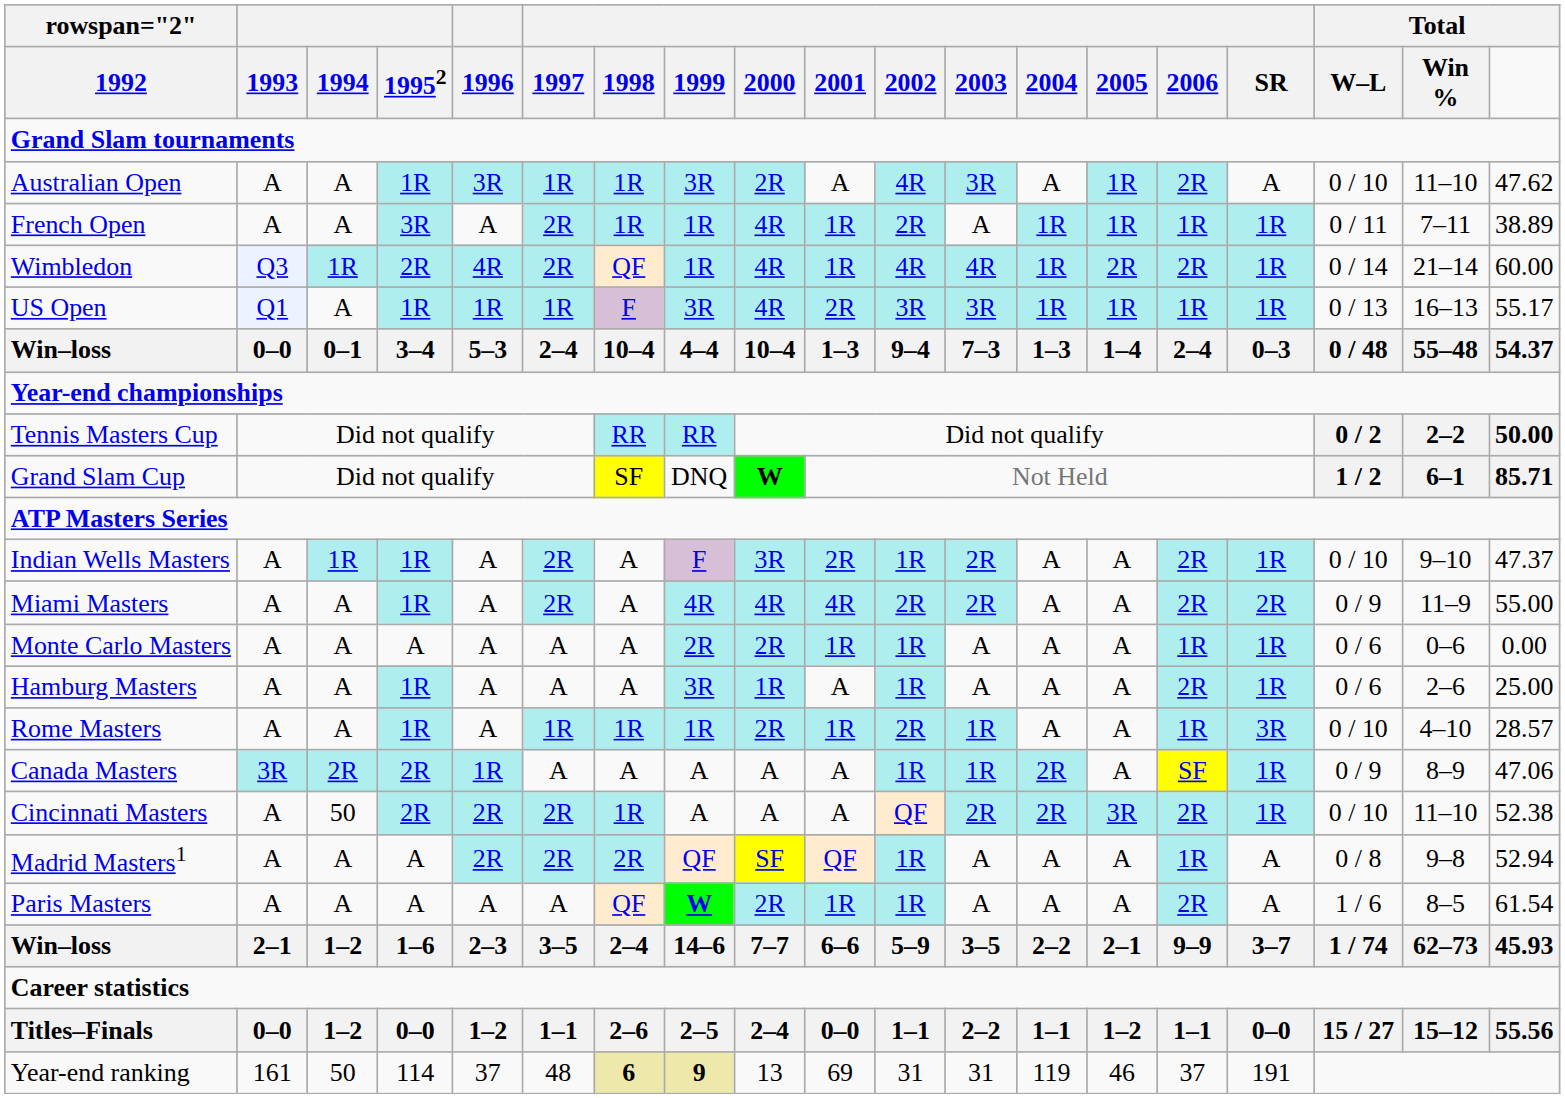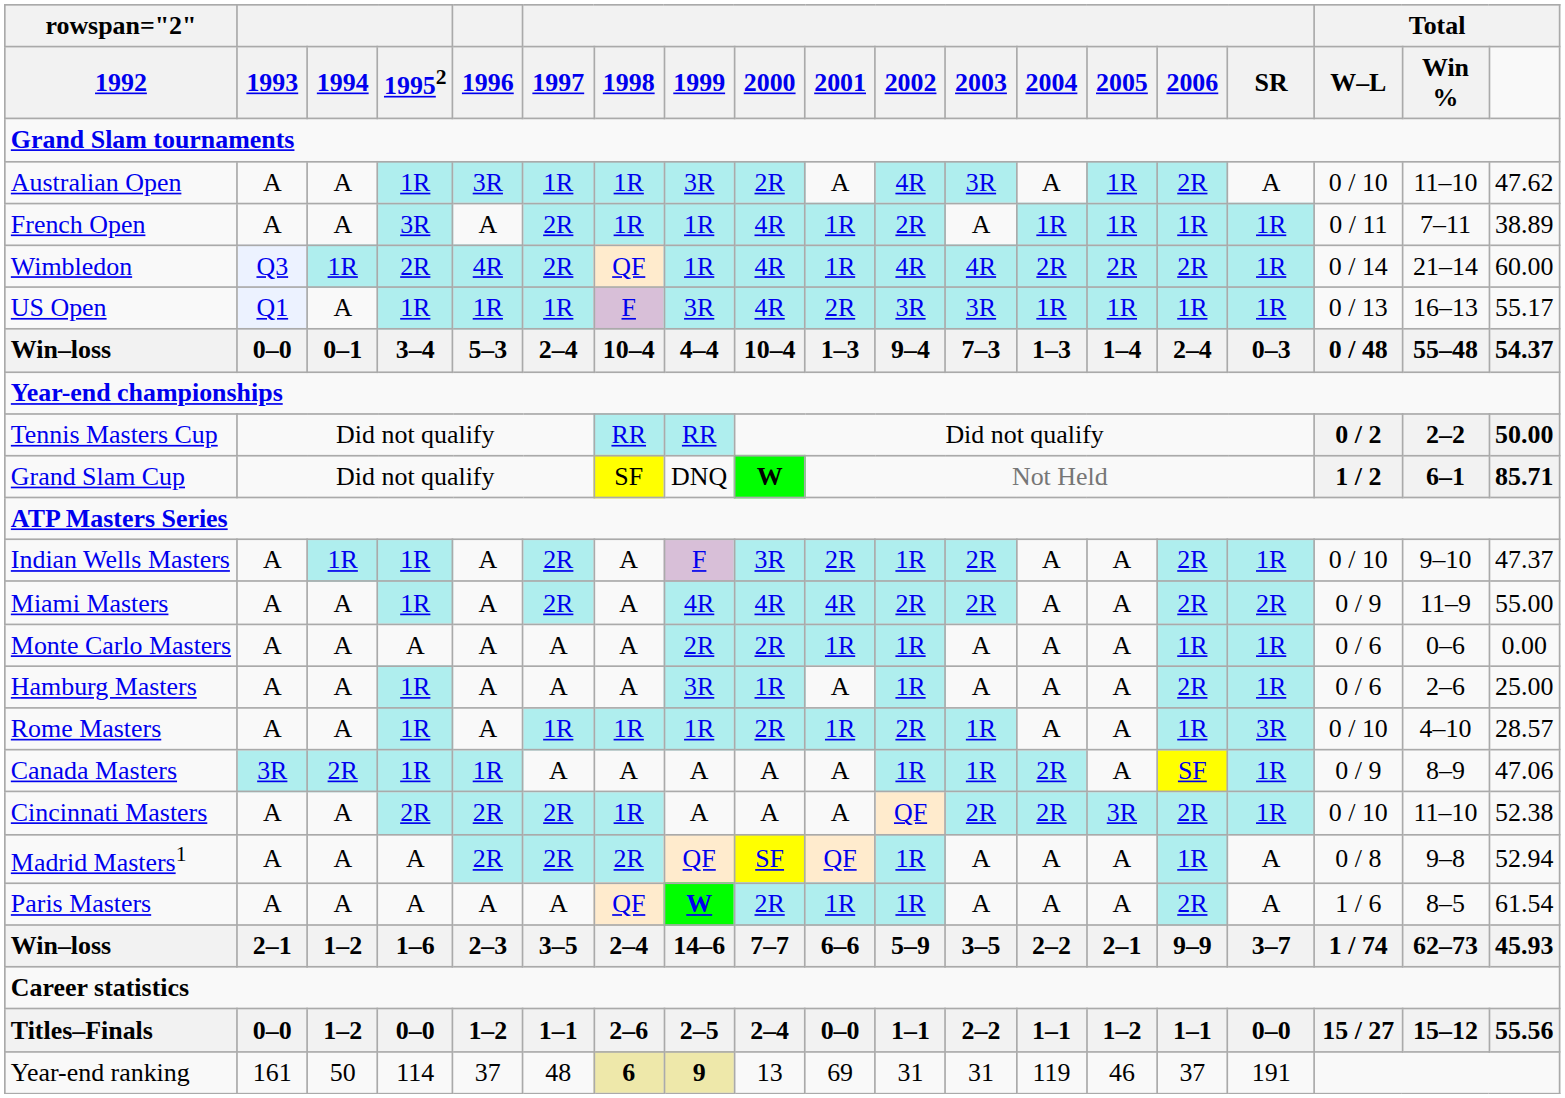Wimbledon | 2004: 1R -> 2R
Canada Masters | 19952: 2R -> 1R
Cincinnati Masters | 1994: 50 -> A
